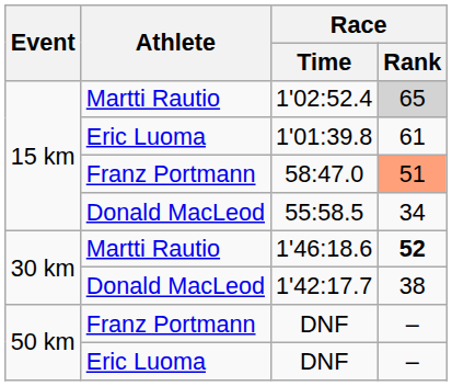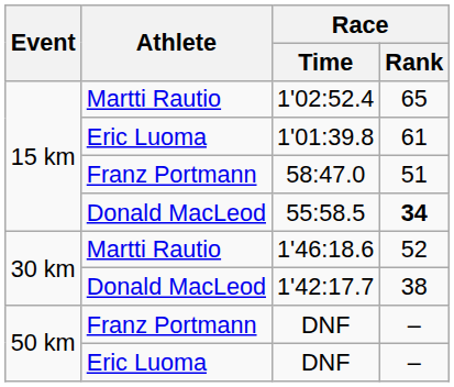1'02:52.4 | Race / Rank: lightgrey background -> no background
58:47.0 | Race / Rank: lightsalmon background -> no background
55:58.5 | Race / Rank: normal -> bold
1'46:18.6 | Race / Rank: bold -> normal
